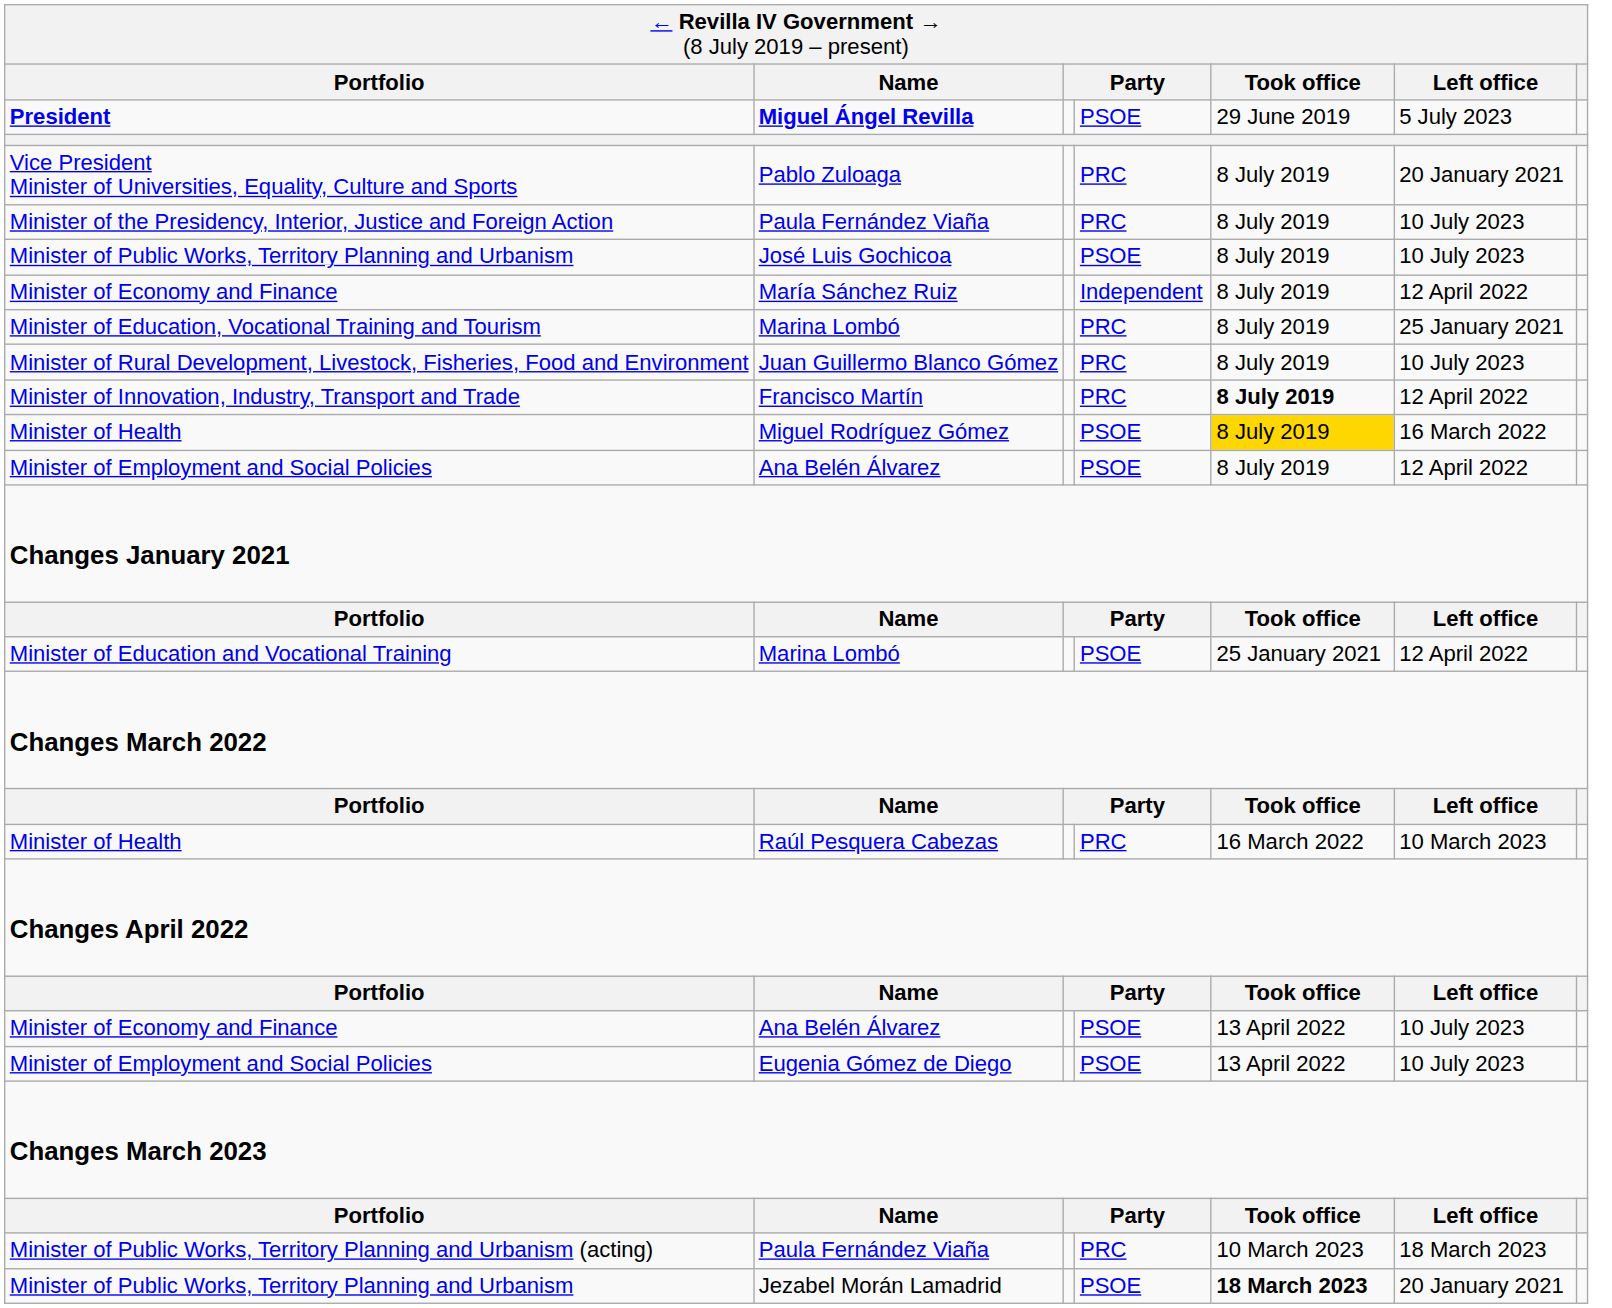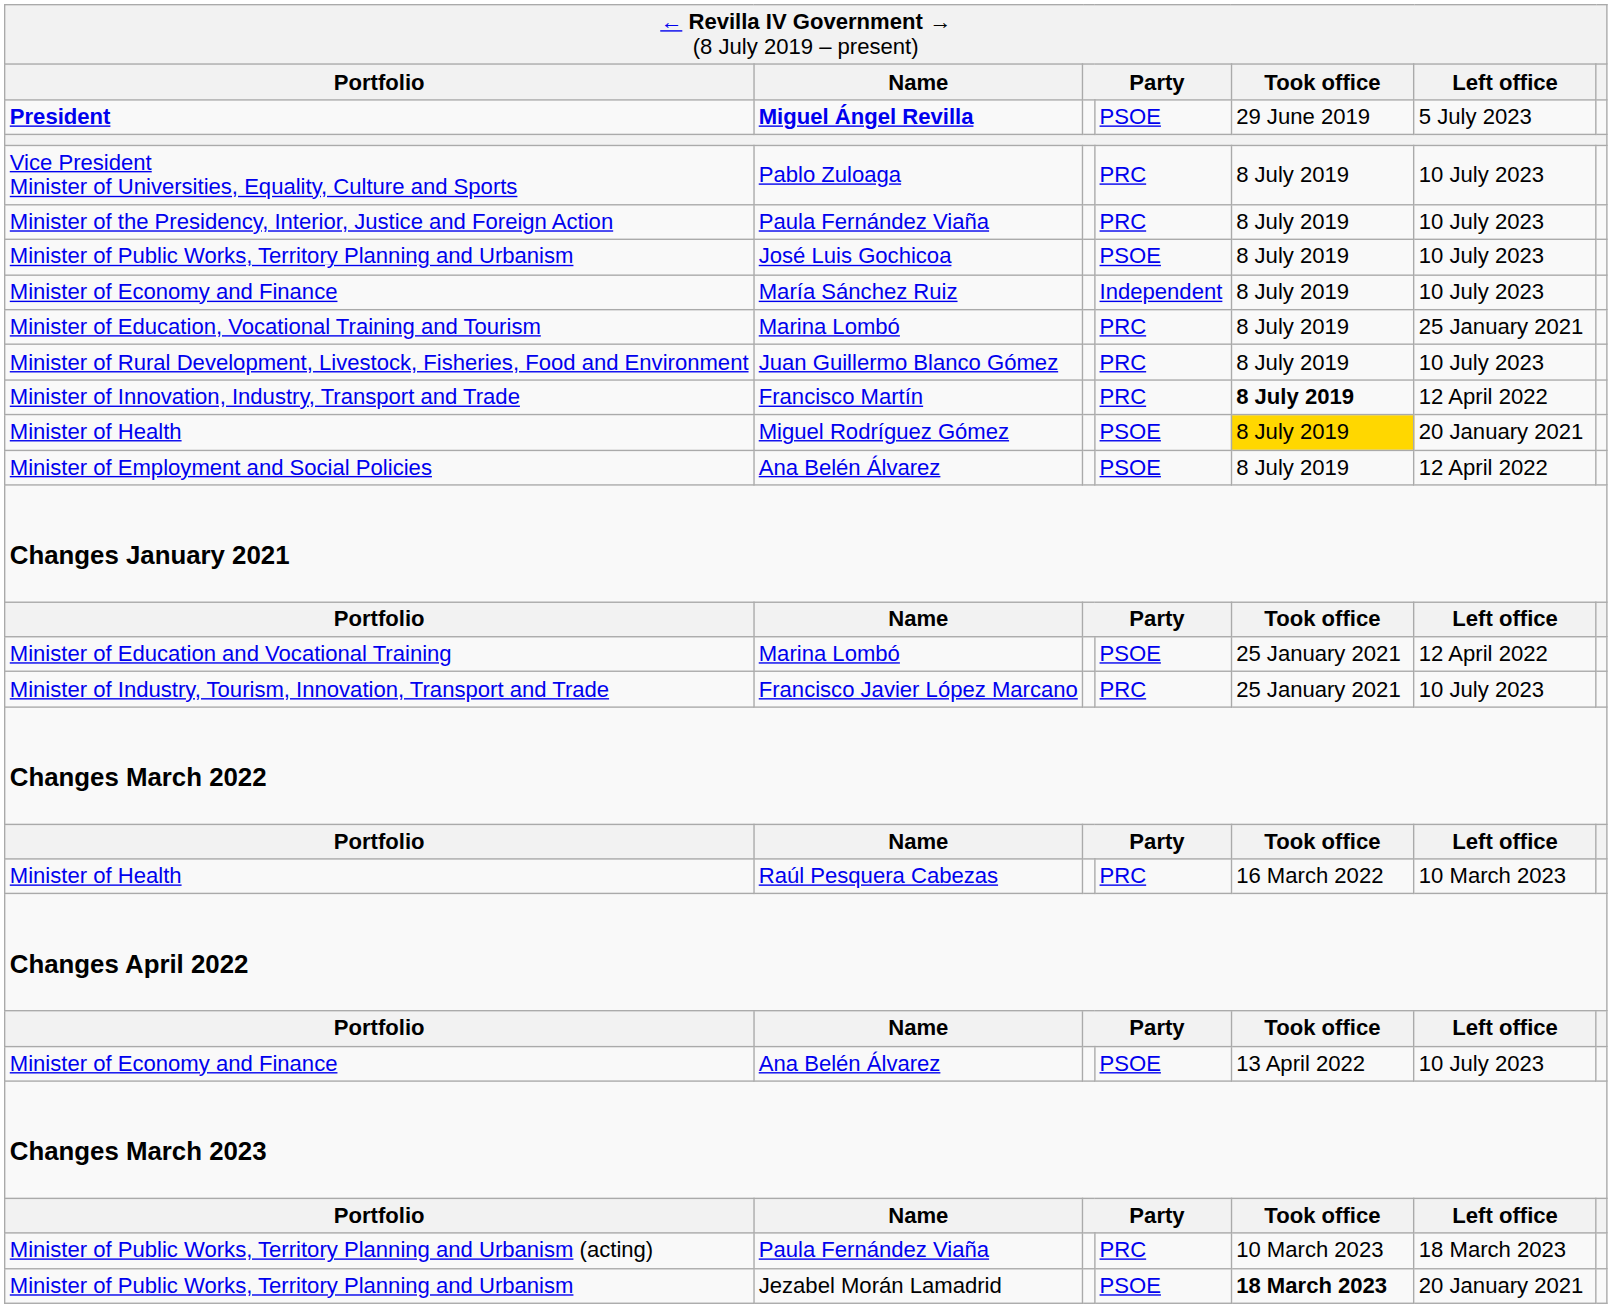Pablo Zuloaga | column 6: 20 January 2021 -> 10 July 2023
María Sánchez Ruiz | column 6: 12 April 2022 -> 10 July 2023
Miguel Rodríguez Gómez | column 6: 16 March 2022 -> 20 January 2021
+ row: Minister of Industry, Tourism, Innovation, Transport and Trade | Francisco Javier López Marcano | PRC | 25 January 2021 | 10 July 2023
- row: Minister of Employment and Social Policies | Eugenia Gómez de Diego | PSOE | 13 April 2022 | 10 July 2023
